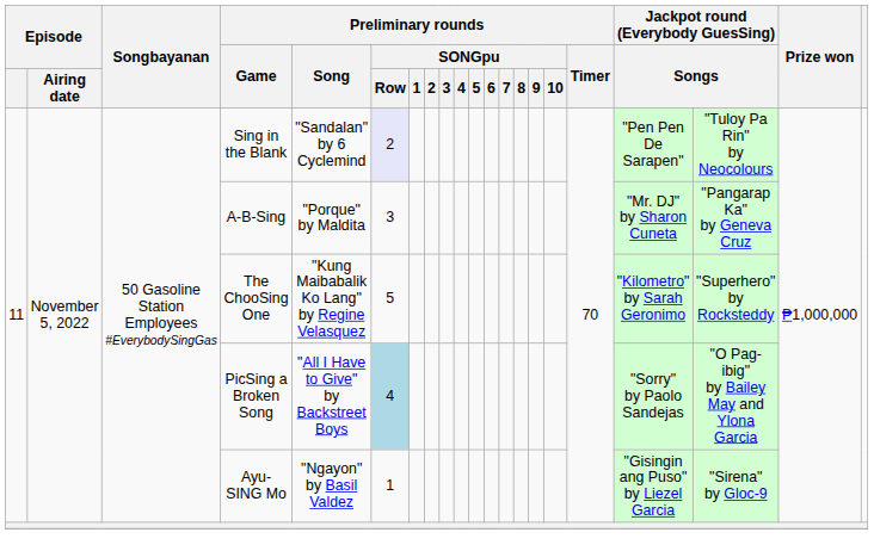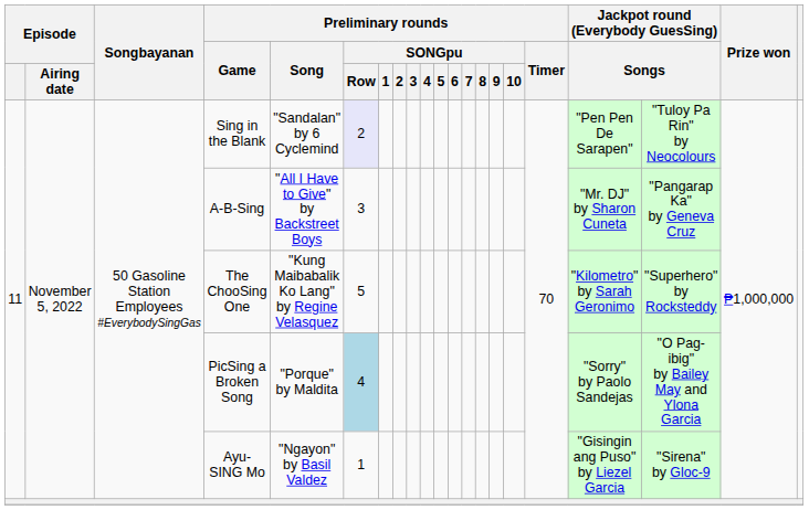A-B-Sing | Preliminary rounds / Song: "Porque" by Maldita -> "All I Have to Give" by Backstreet Boys
PicSing a Broken Song | Preliminary rounds / Song: "All I Have to Give" by Backstreet Boys -> "Porque" by Maldita
